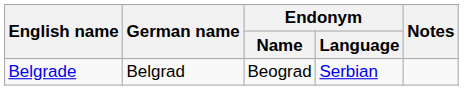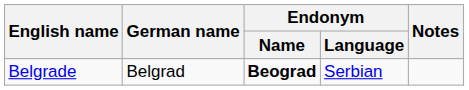Belgrade | Endonym / Name: normal -> bold
